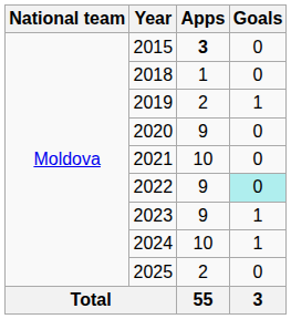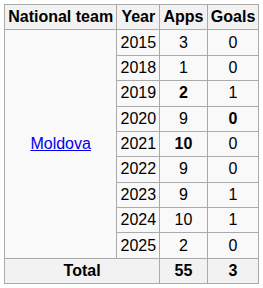2015 | Apps: bold -> normal
2019 | Apps: normal -> bold
2020 | Goals: normal -> bold
2021 | Apps: normal -> bold
2022 | Goals: paleturquoise background -> no background
